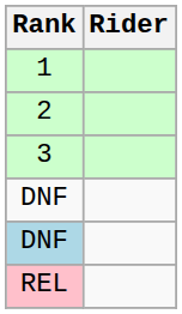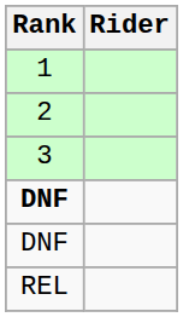row 5 | Rank: normal -> bold
row 6 | Rank: lightblue background -> no background
row 7 | Rank: pink background -> no background
